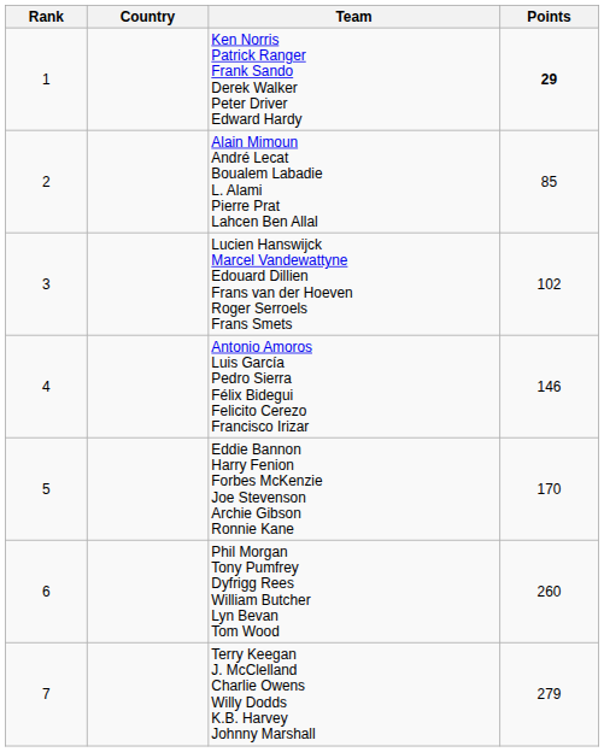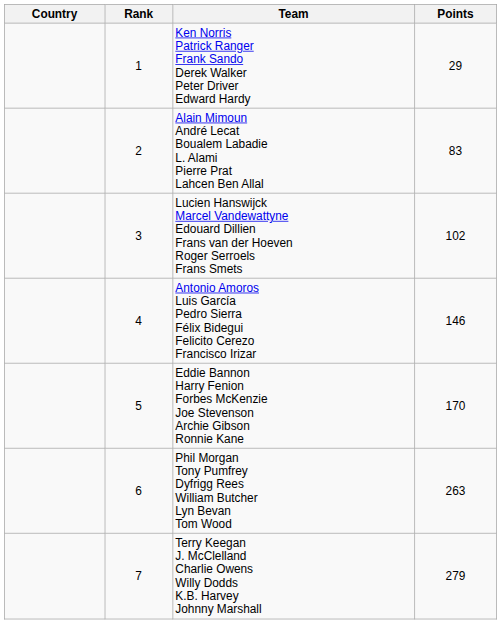columns swapped: Rank <-> Country
row 2 | Points: bold -> normal
row 3 | Points: 85 -> 83
row 7 | Points: 260 -> 263
